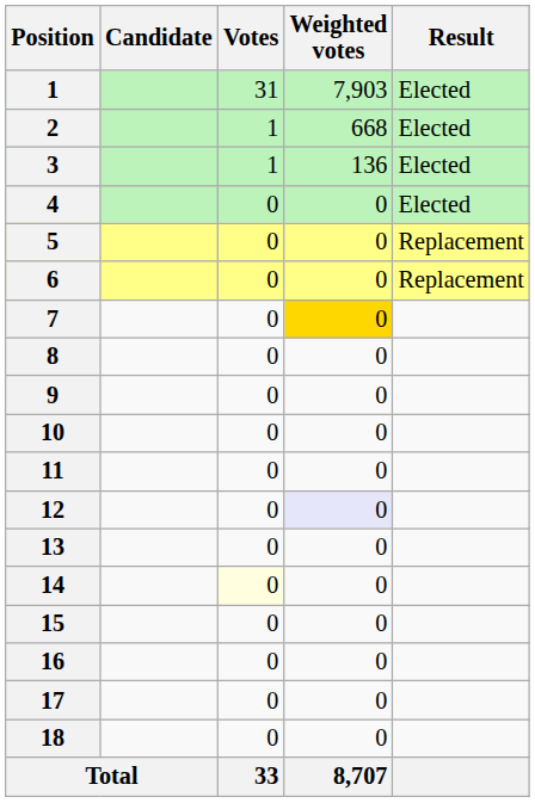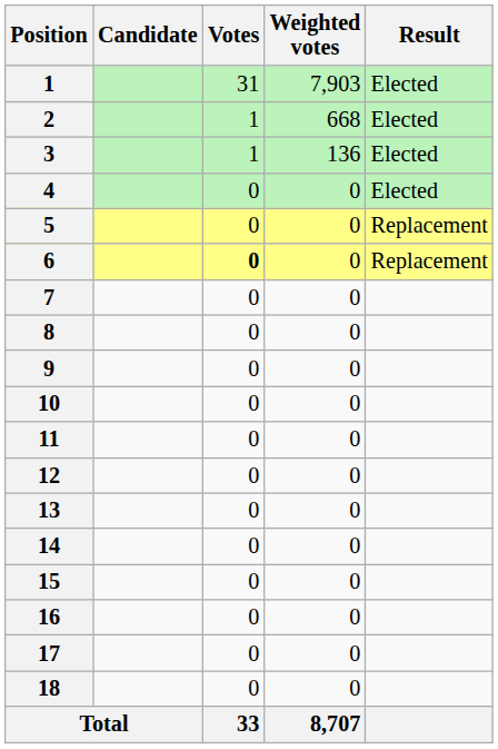6 | Votes: normal -> bold
7 | Weighted votes: gold background -> no background
12 | Weighted votes: lavender background -> no background
14 | Votes: lightyellow background -> no background
